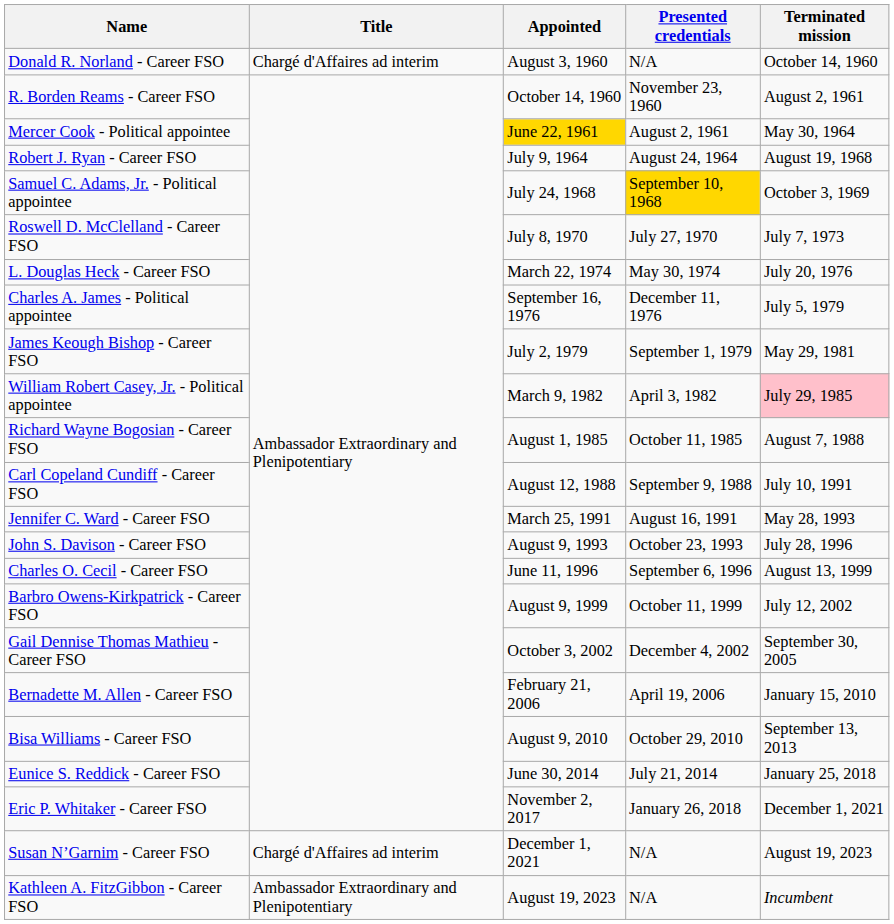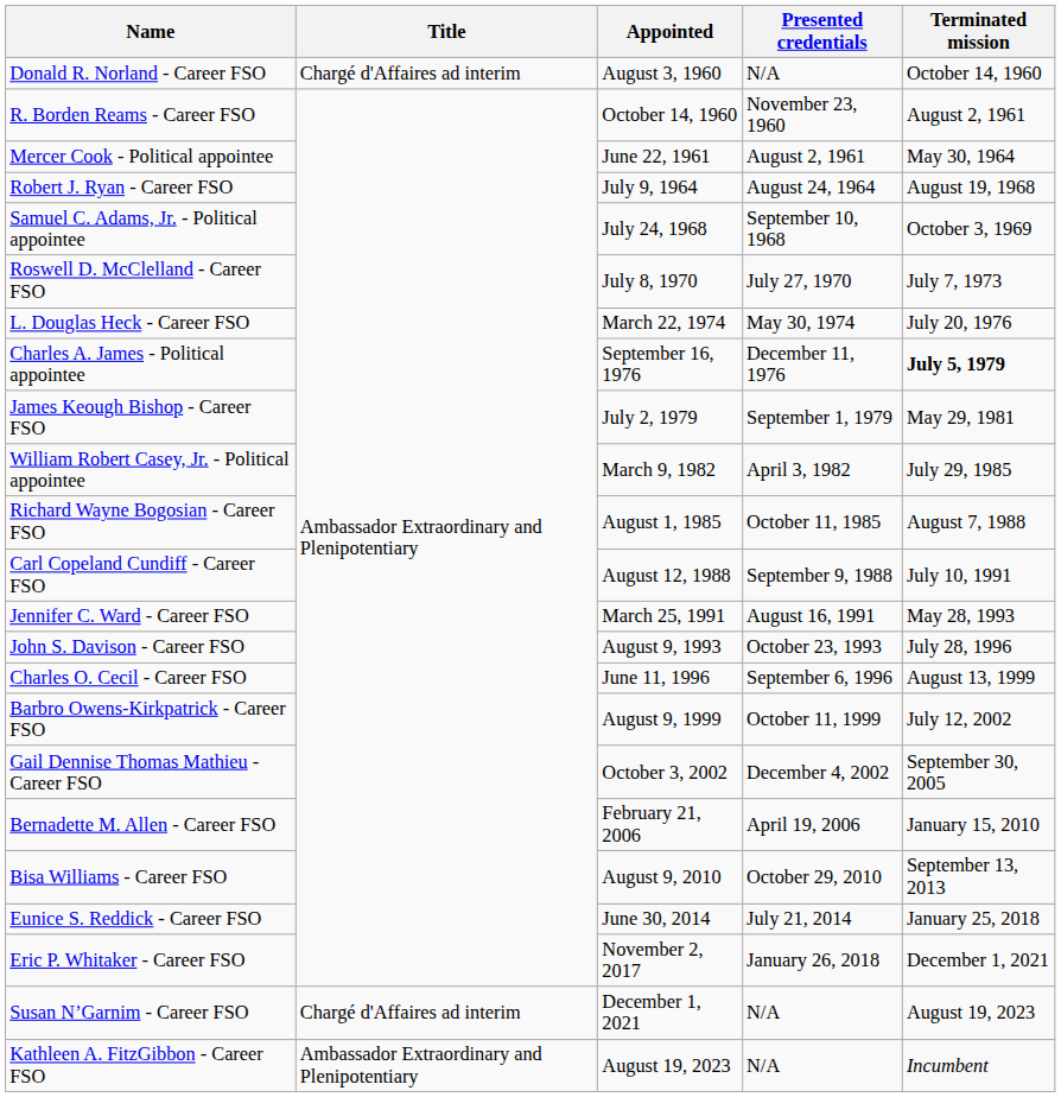Mercer Cook - Political appointee | Appointed: gold background -> no background
Samuel C. Adams, Jr. - Political appointee | Presented credentials: gold background -> no background
Charles A. James - Political appointee | Terminated mission: normal -> bold
William Robert Casey, Jr. - Political appointee | Terminated mission: pink background -> no background
